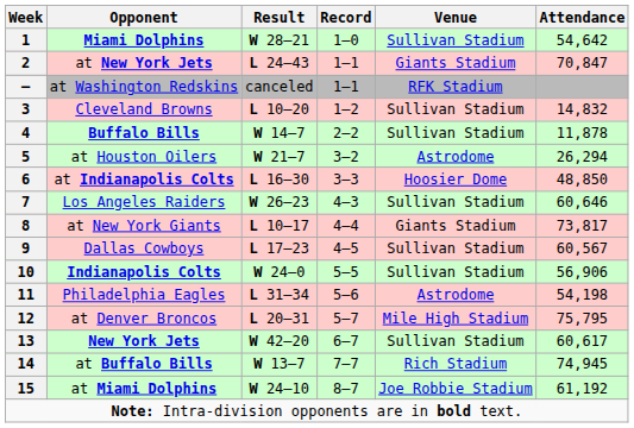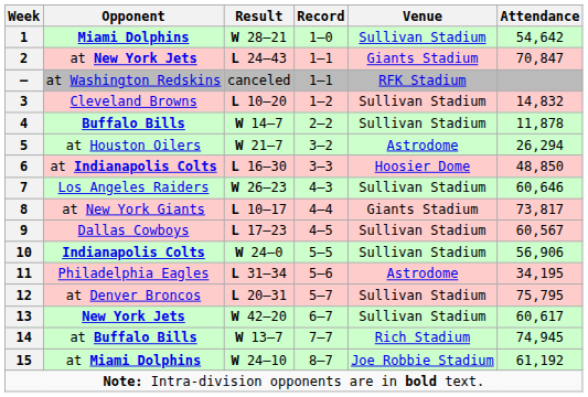11 | Attendance: 54,198 -> 34,195
12 | Venue: Mile High Stadium -> Sullivan Stadium
